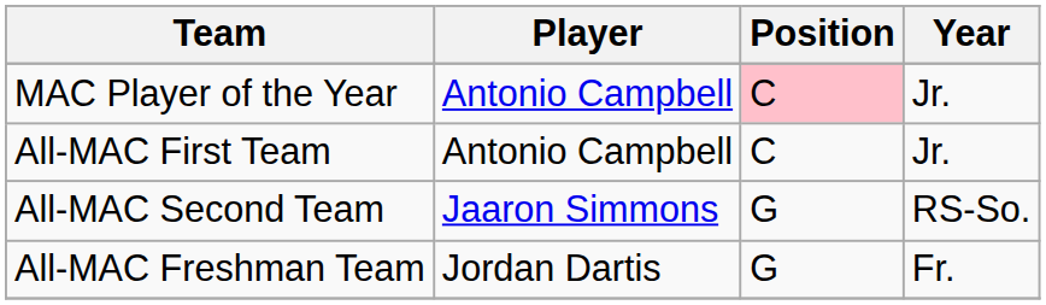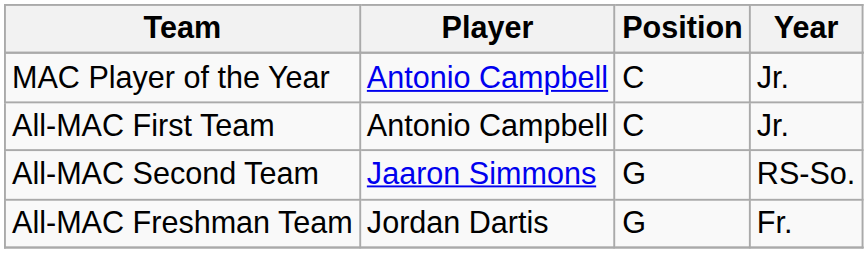MAC Player of the Year | Position: pink background -> no background
